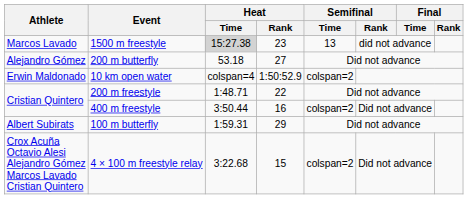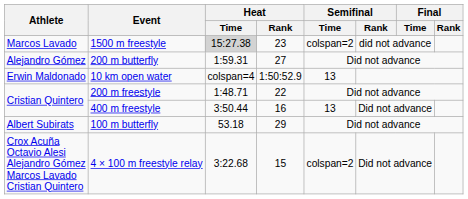1500 m freestyle | Semifinal / Time: 13 -> colspan=2
200 m butterfly | Heat / Time: 53.18 -> 1:59.31
10 km open water | Semifinal / Time: colspan=2 -> 13
400 m freestyle | Semifinal / Time: colspan=2 -> 13
100 m butterfly | Heat / Time: 1:59.31 -> 53.18
